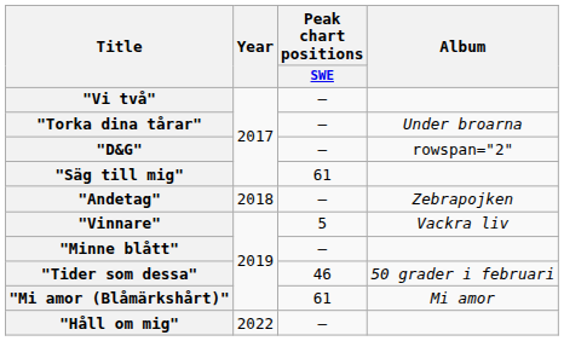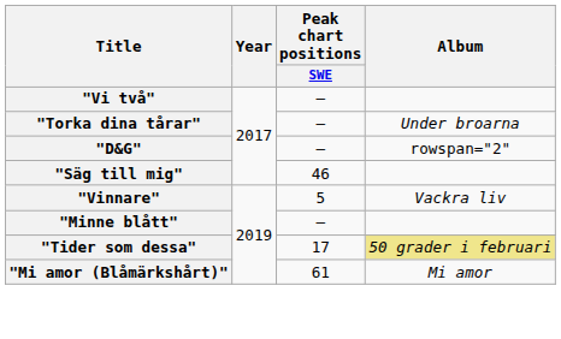"Säg till mig" | Peak chart positions / SWE: 61 -> 46
- row: "Andetag" | 2018 | — | Zebrapojken
"Tider som dessa" | Peak chart positions / SWE: 46 -> 17
"Tider som dessa" | Album: no background -> khaki background
- row: "Håll om mig" | 2022 | —
